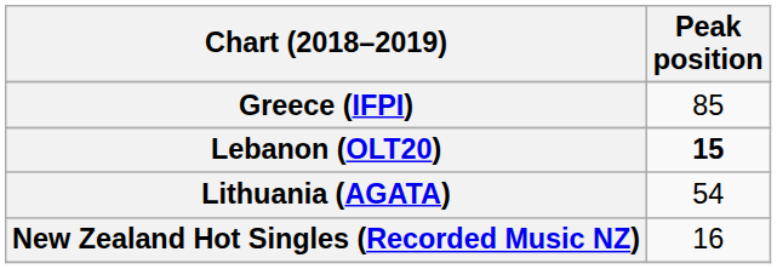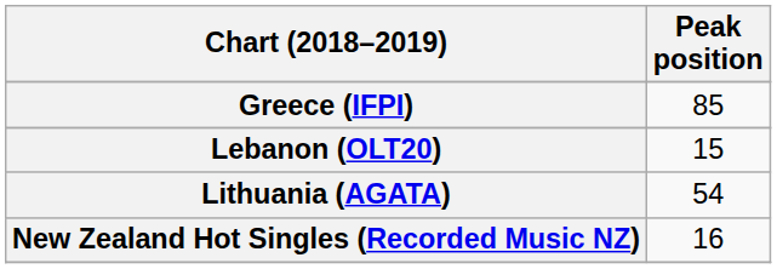Lebanon (OLT20) | Peak position: bold -> normal
